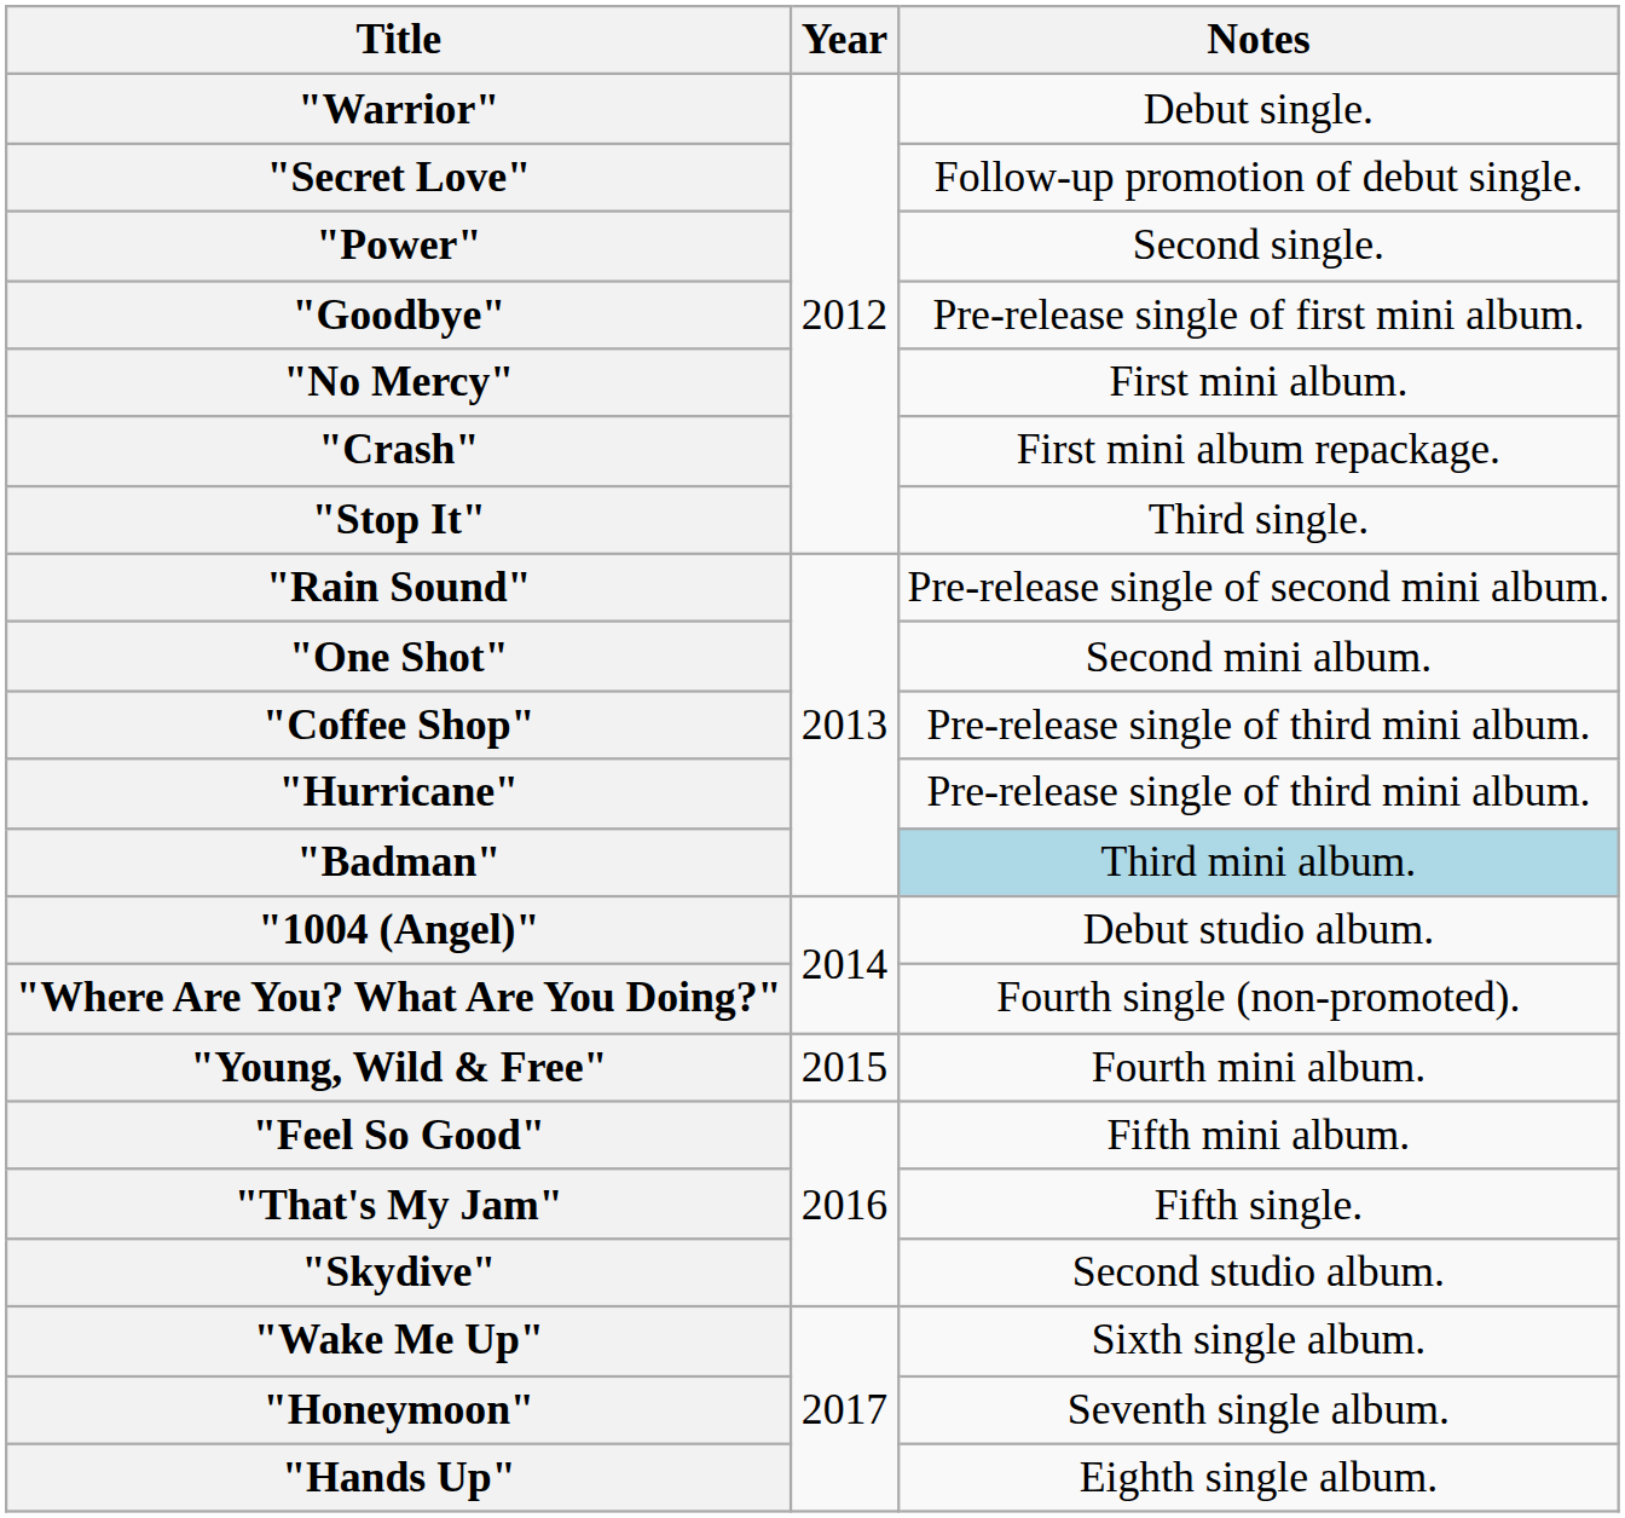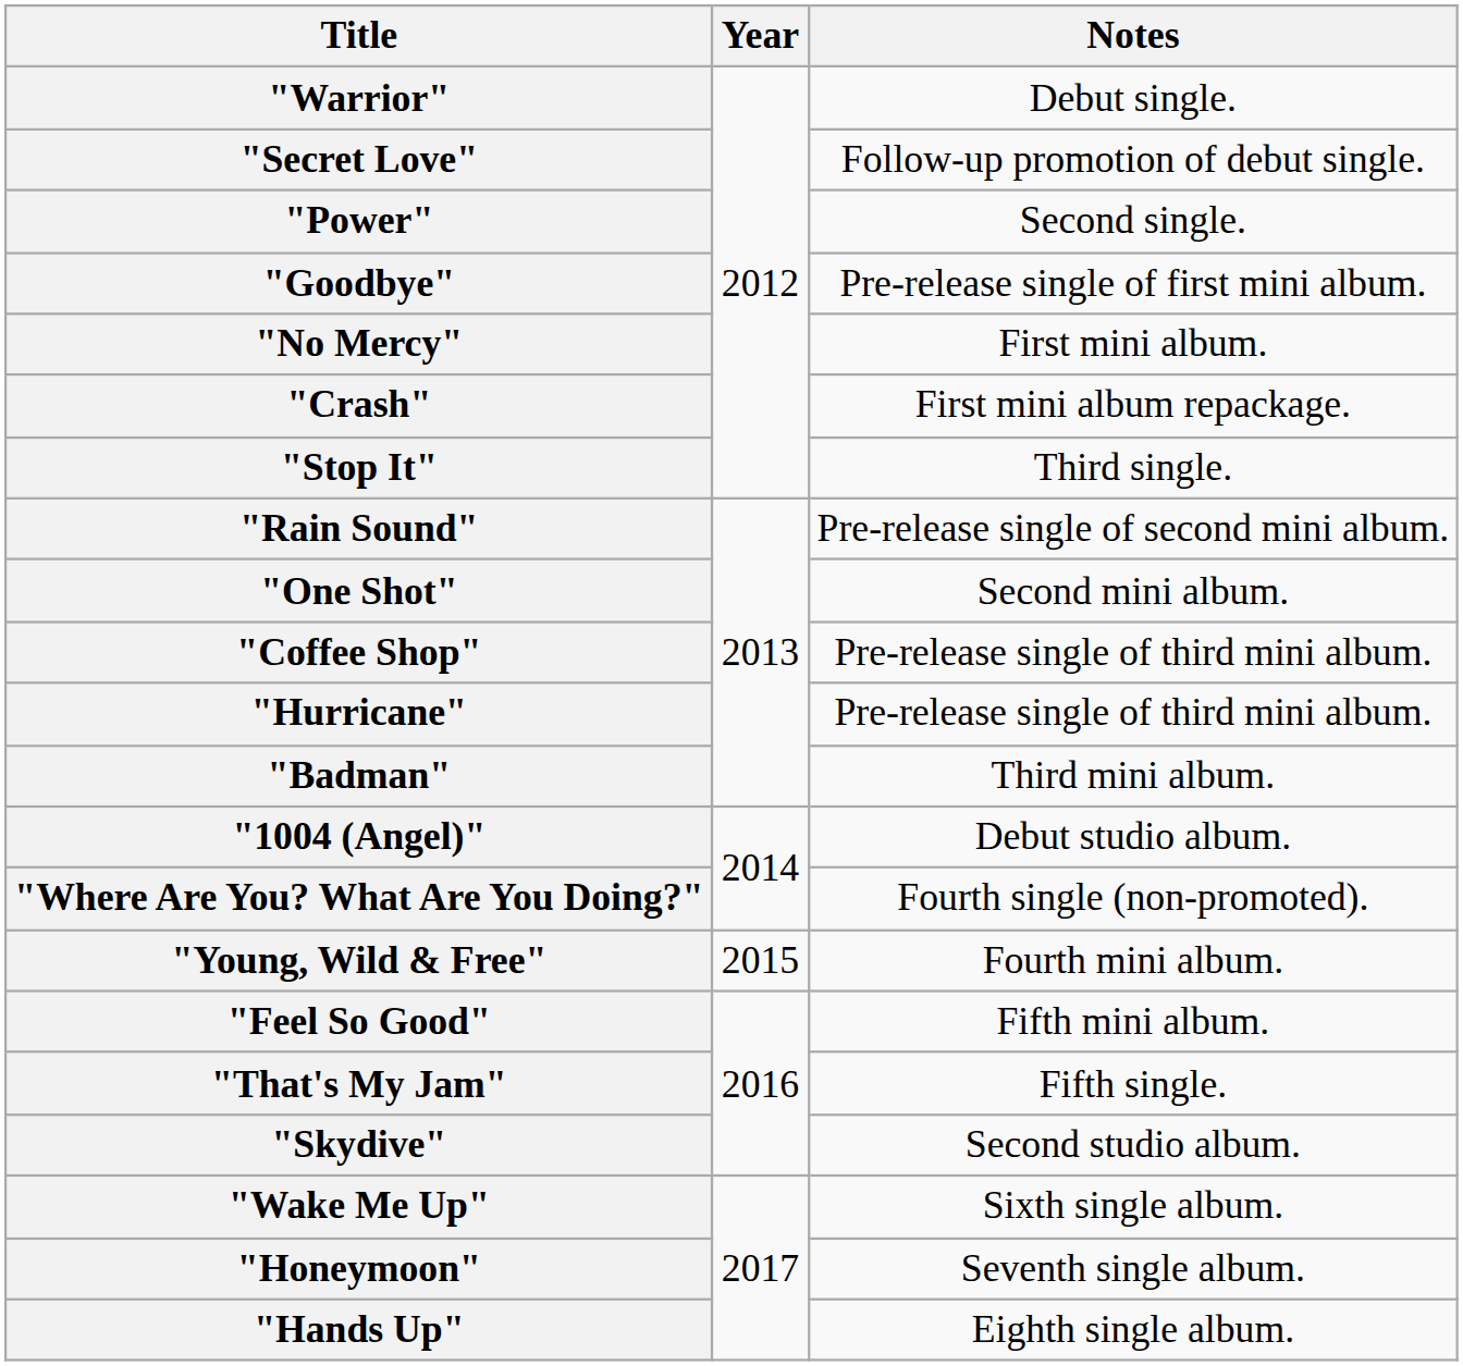"Badman" | Notes: lightblue background -> no background
